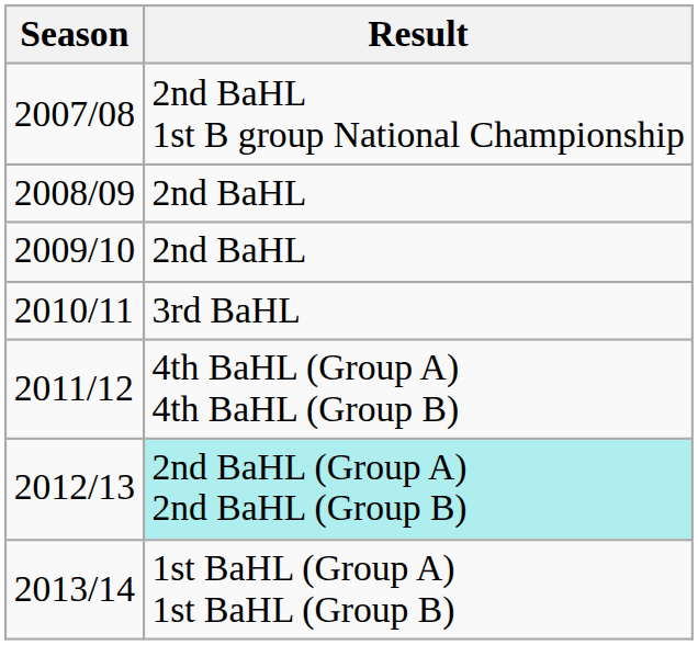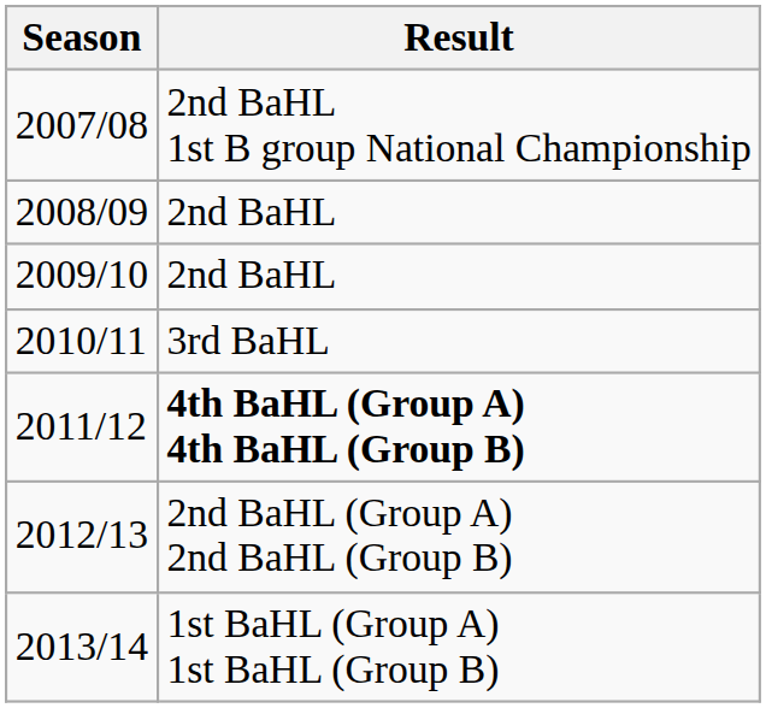2011/12 | Result: normal -> bold
2012/13 | Result: paleturquoise background -> no background
